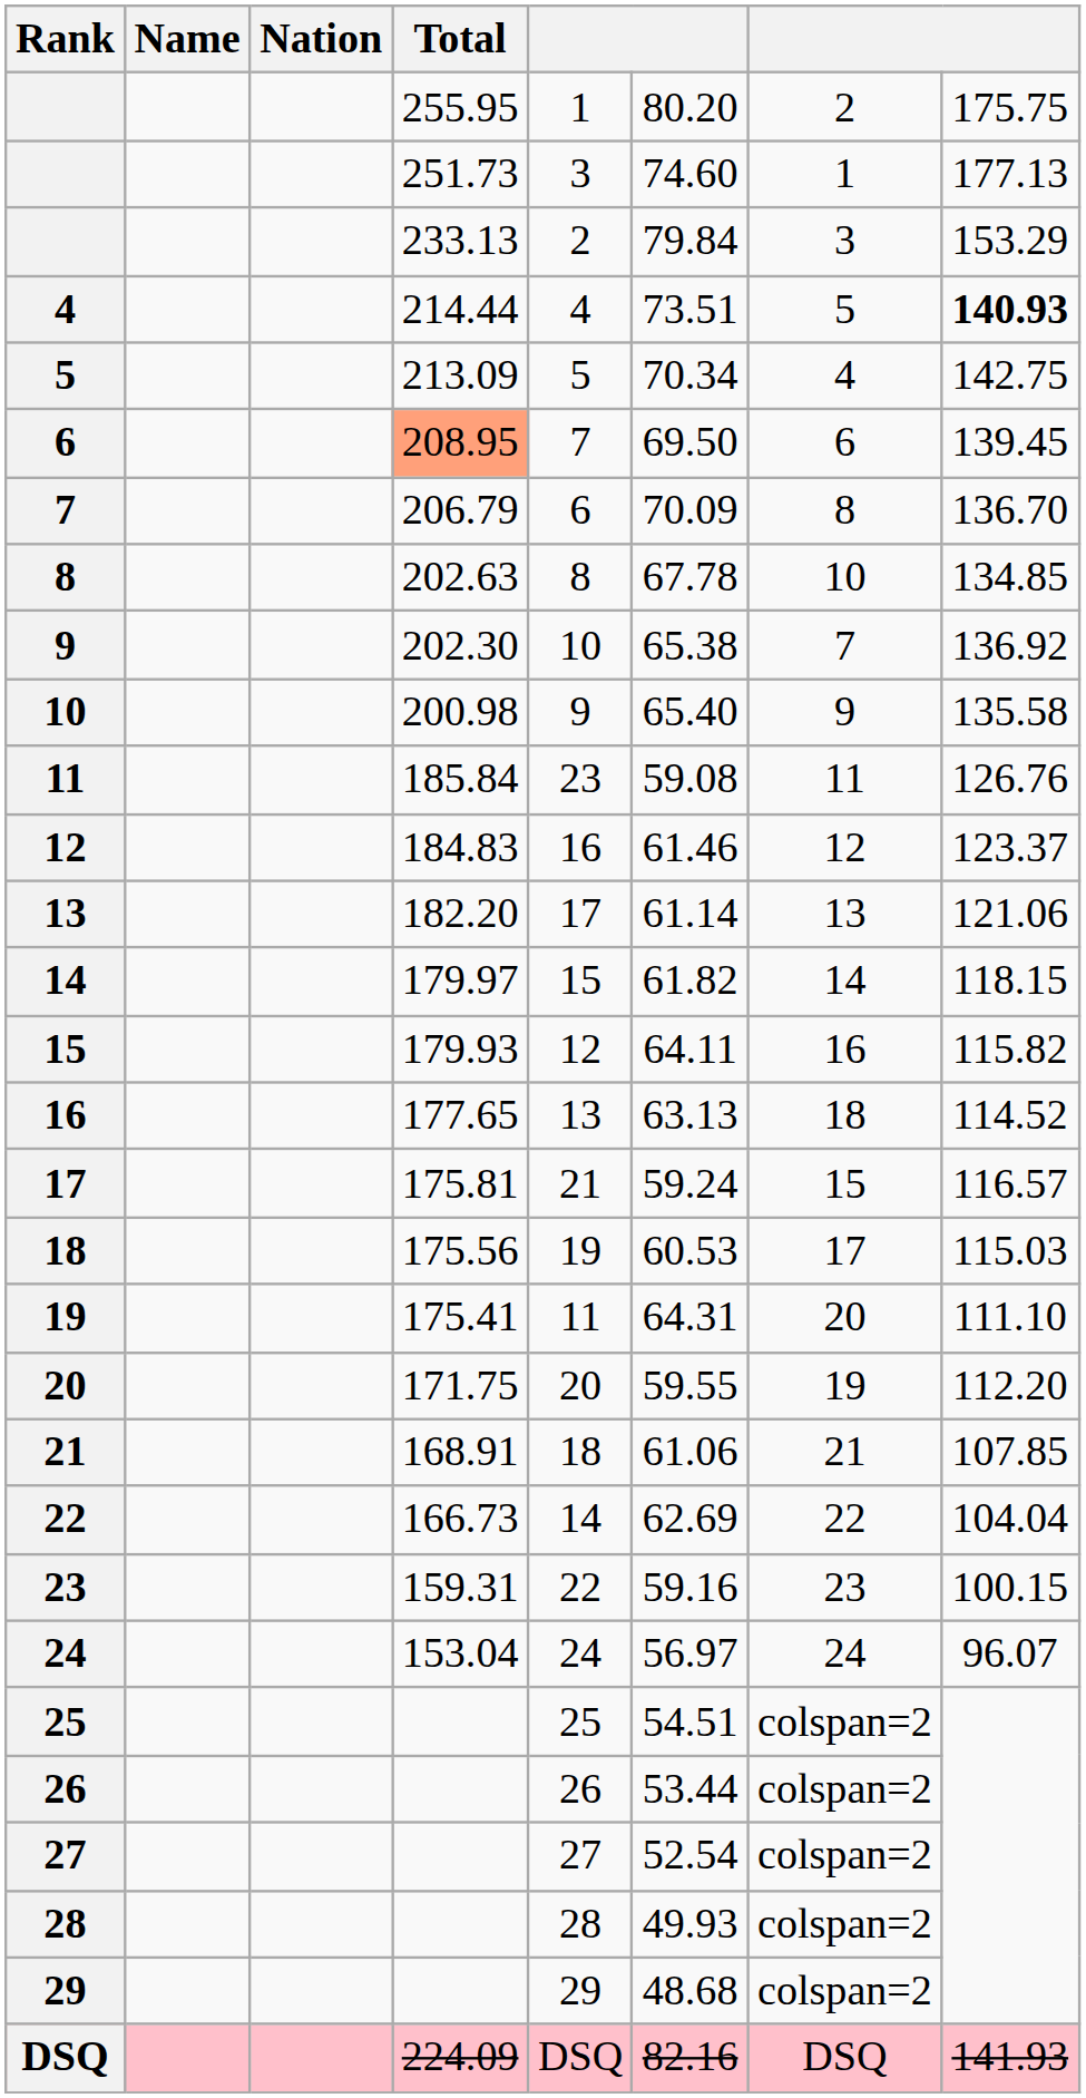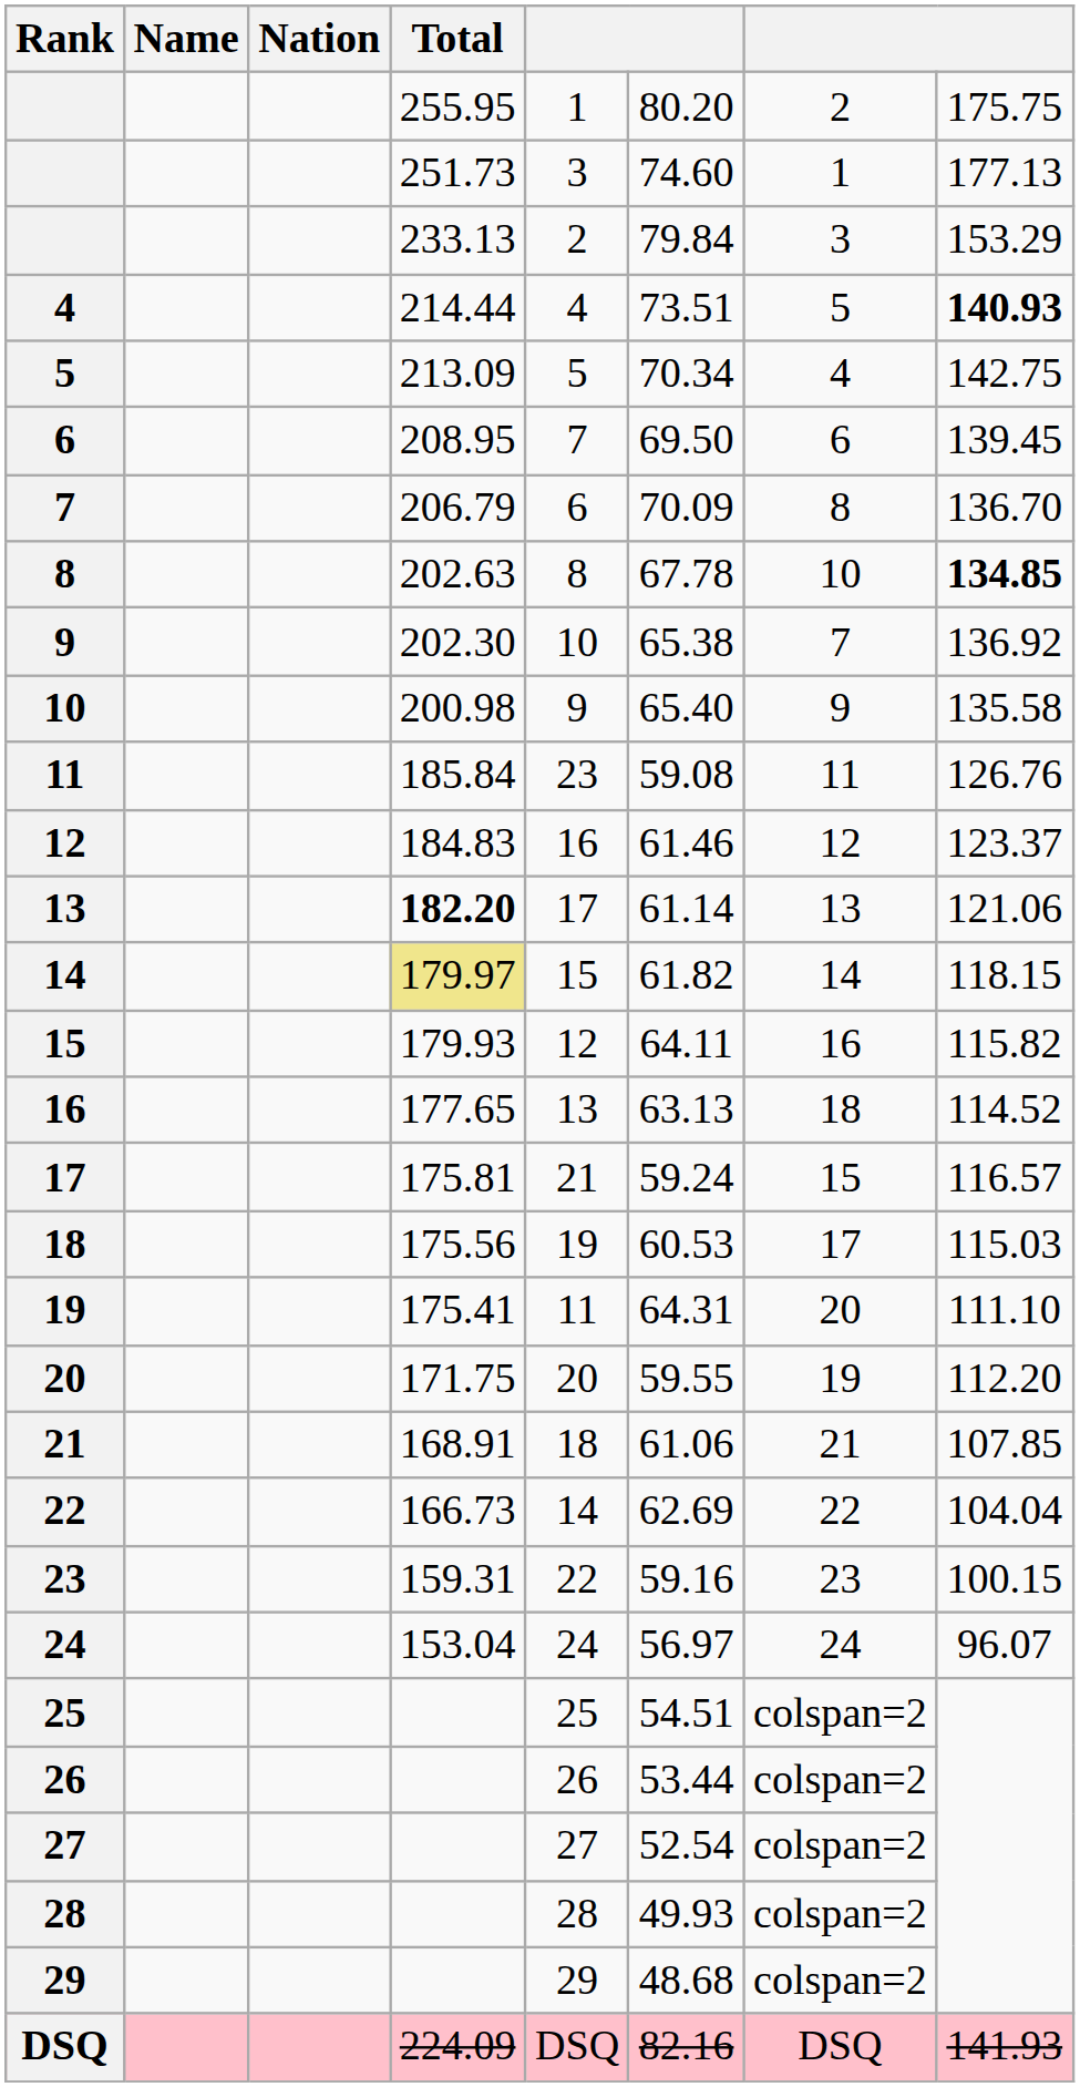row 7 | Total: lightsalmon background -> no background
row 9 | column 8: normal -> bold
row 14 | Total: normal -> bold
row 15 | Total: no background -> khaki background
